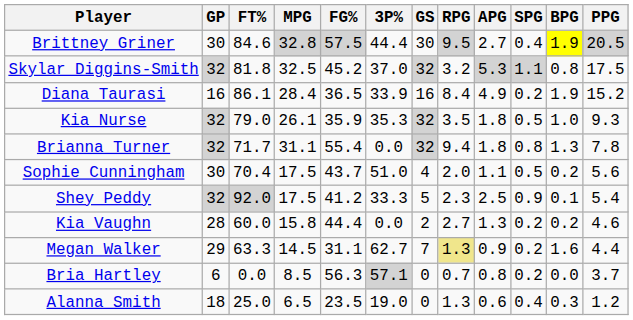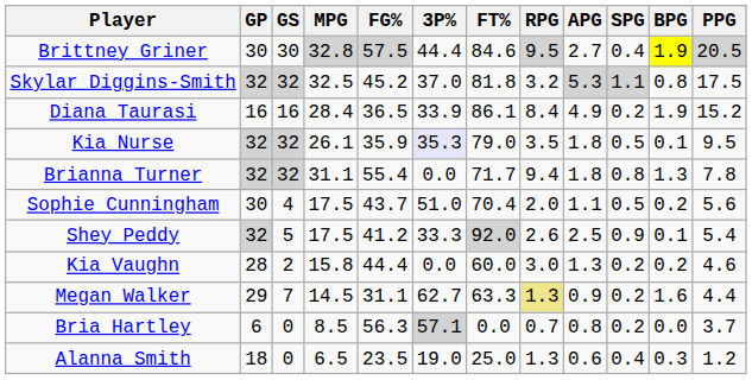columns swapped: GS <-> FT%
Kia Nurse | 3P%: no background -> lavender background
Kia Nurse | BPG: 1.0 -> 0.1
Kia Nurse | PPG: 9.3 -> 9.5
Shey Peddy | RPG: 2.3 -> 2.6
Kia Vaughn | RPG: 2.7 -> 3.0
